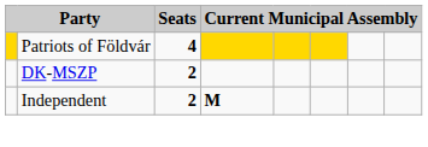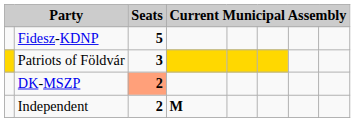+ row: Fidesz-KDNP | 5
Patriots of Földvár | Seats: 4 -> 3
DK-MSZP | Seats: no background -> lightsalmon background
